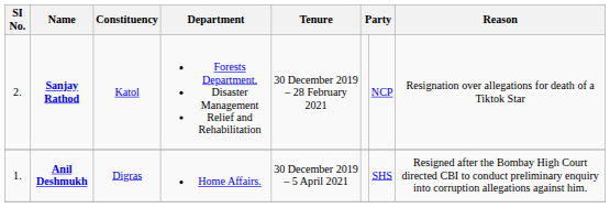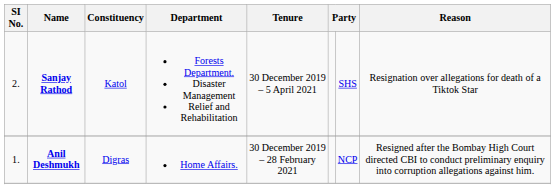Sanjay Rathod | Tenure: 30 December 2019 – 28 February 2021 -> 30 December 2019 – 5 April 2021
Sanjay Rathod | column 7: NCP -> SHS
Anil Deshmukh | Tenure: 30 December 2019 – 5 April 2021 -> 30 December 2019 – 28 February 2021
Anil Deshmukh | column 7: SHS -> NCP
